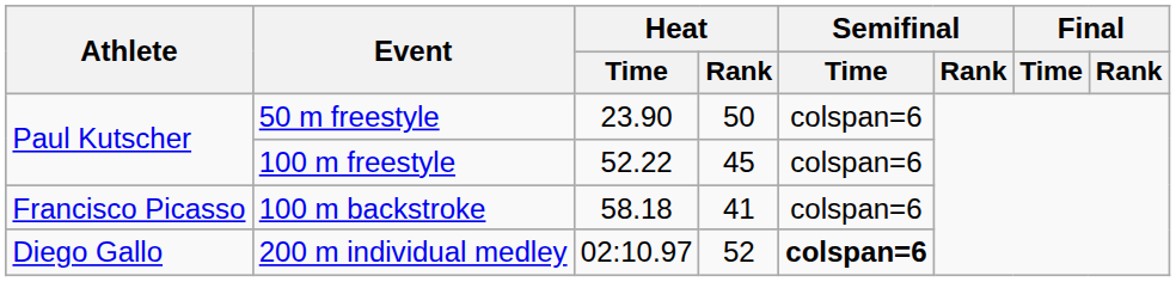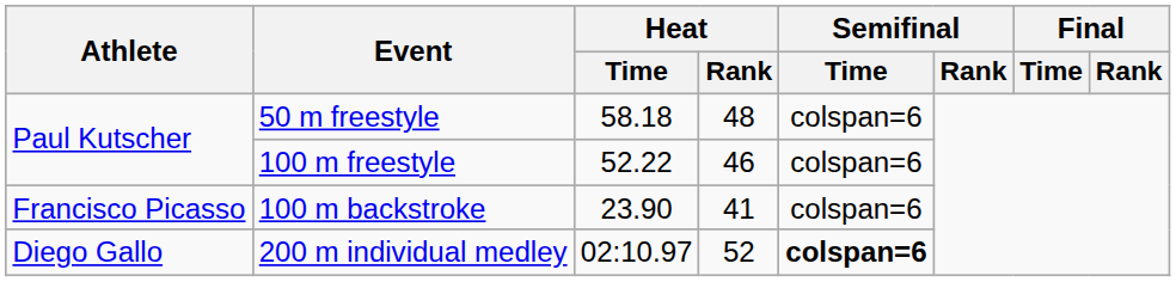50 m freestyle | Heat / Time: 23.90 -> 58.18
50 m freestyle | Heat / Rank: 50 -> 48
100 m freestyle | Heat / Rank: 45 -> 46
100 m backstroke | Heat / Time: 58.18 -> 23.90
